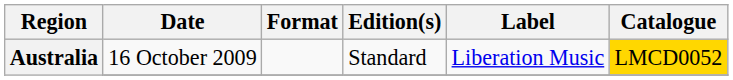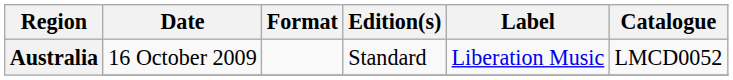Australia / 16 October 2009 | Catalogue: gold background -> no background
